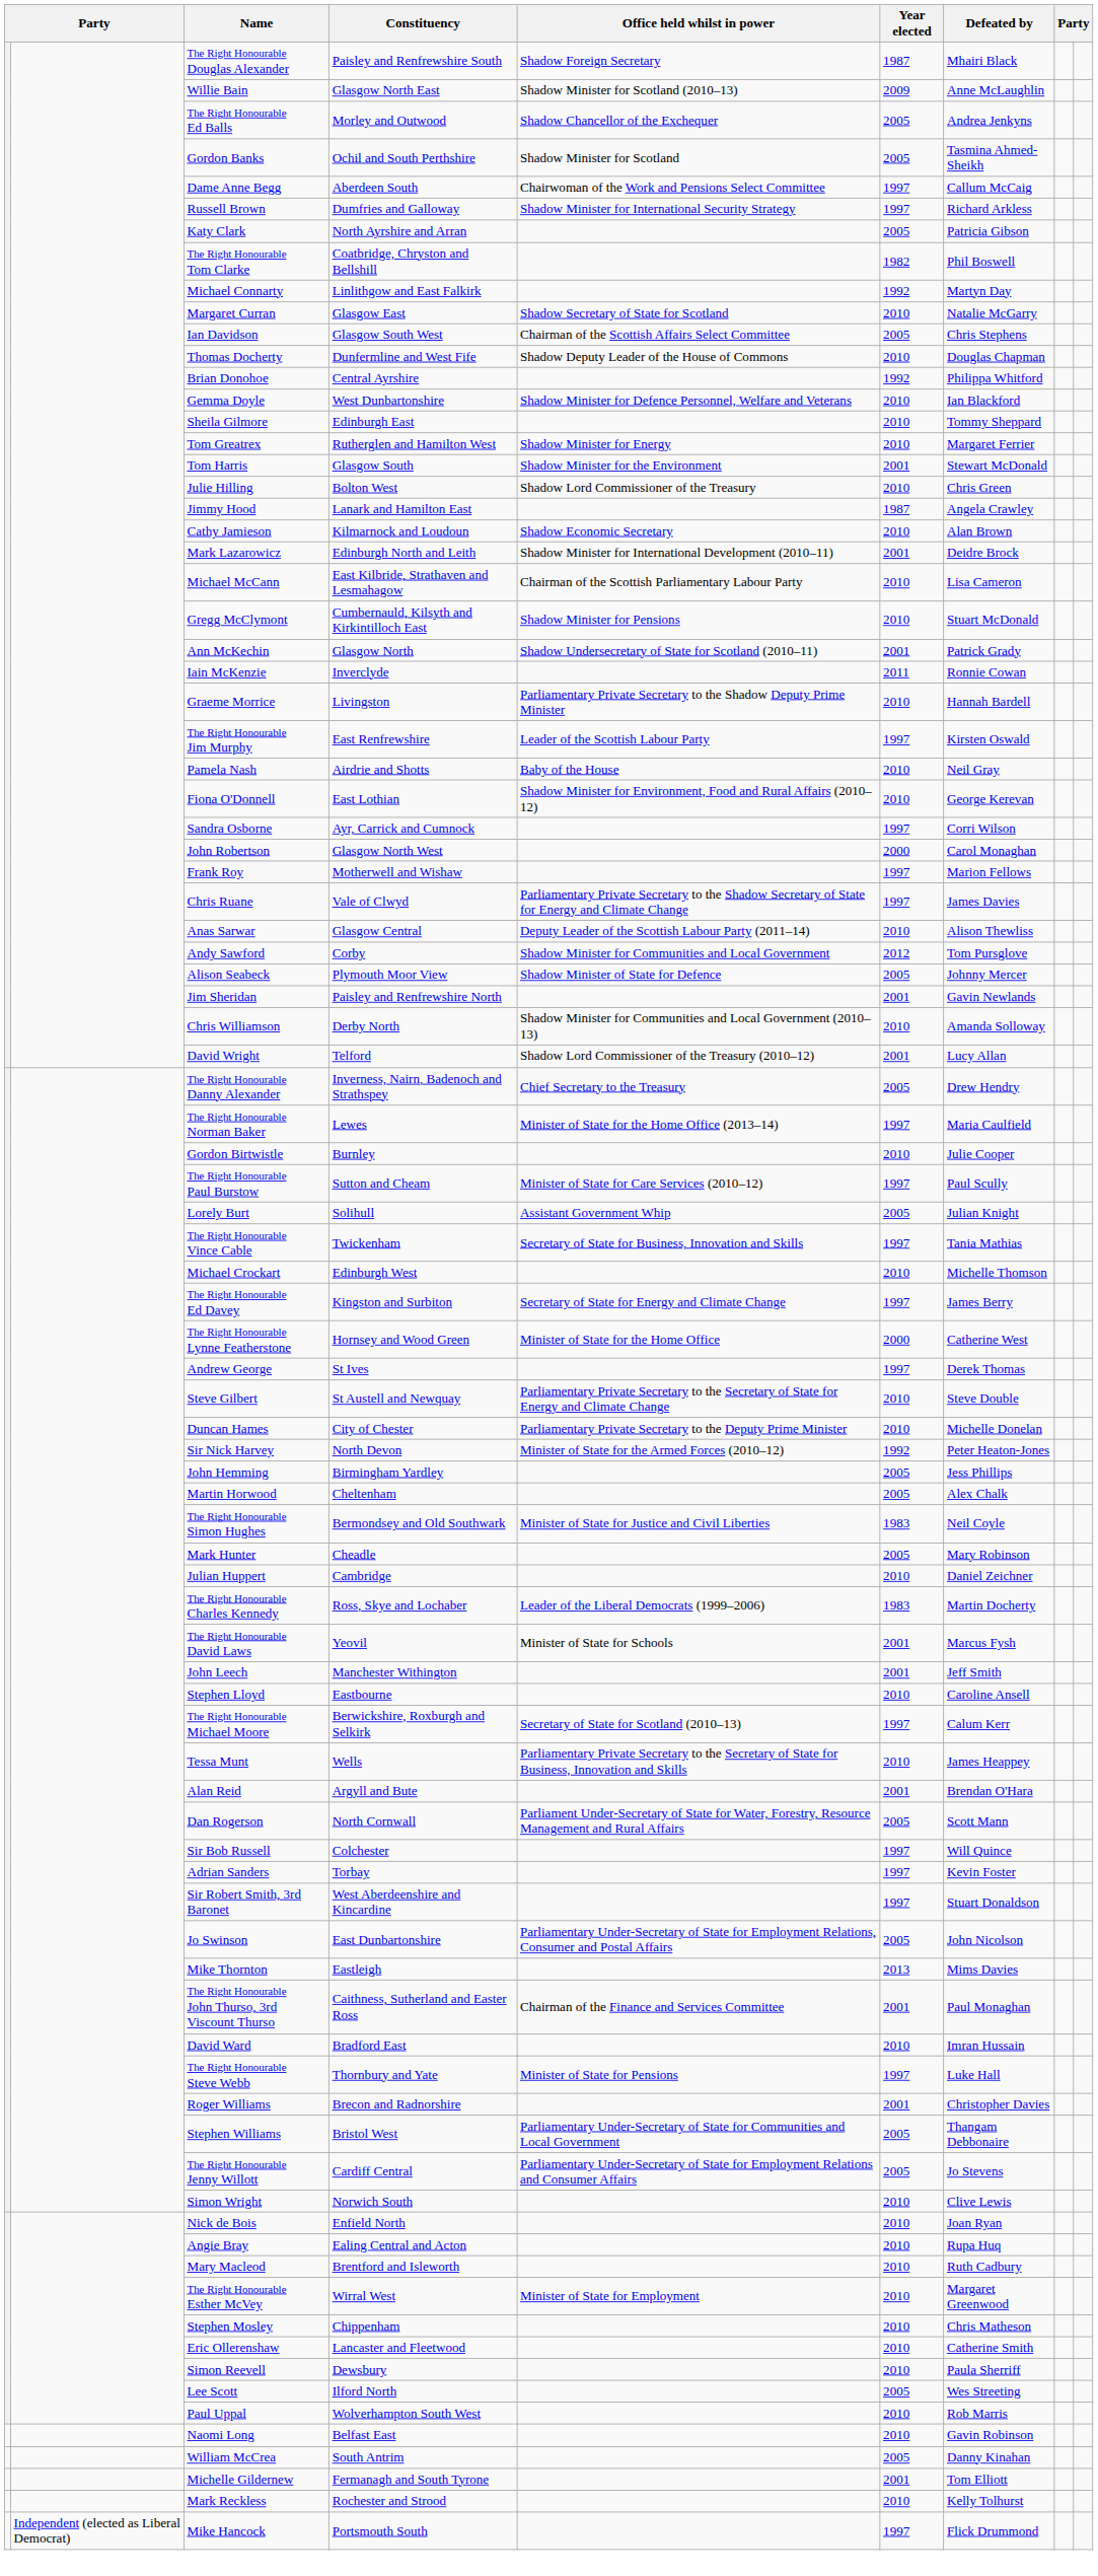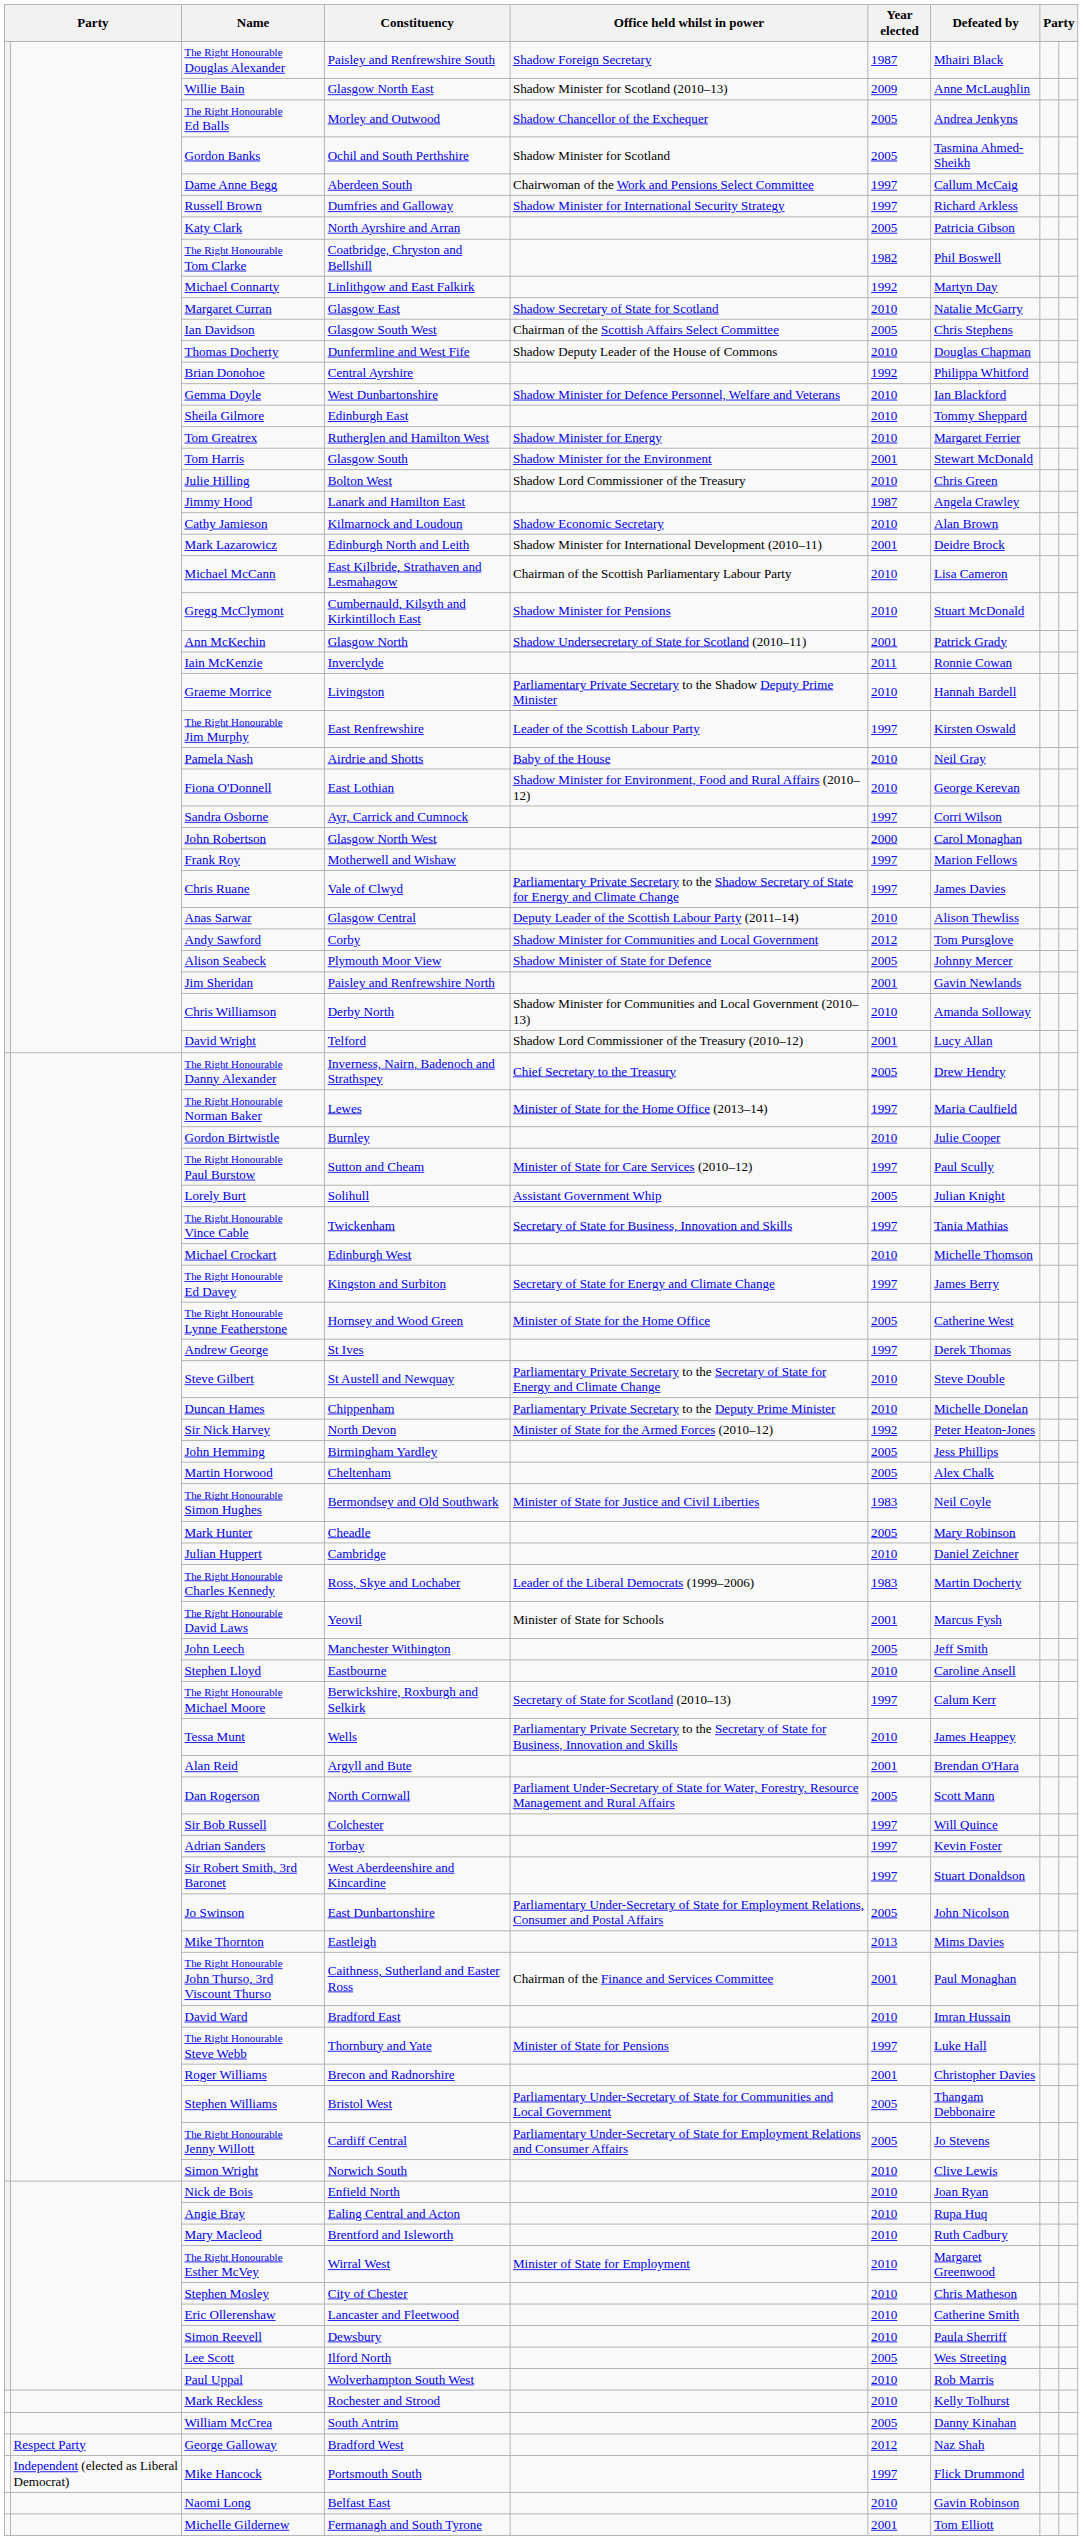The Right Honourable Lynne Featherstone | Year elected: 2000 -> 2005
Duncan Hames | Constituency: City of Chester -> Chippenham
John Leech | Year elected: 2001 -> 2005
Stephen Mosley | Constituency: Chippenham -> City of Chester
rows swapped: Naomi Long <-> Mark Reckless
+ row: Respect Party | George Galloway | Bradford West | 2012 | Naz Shah
rows swapped: Michelle Gildernew <-> Mike Hancock
